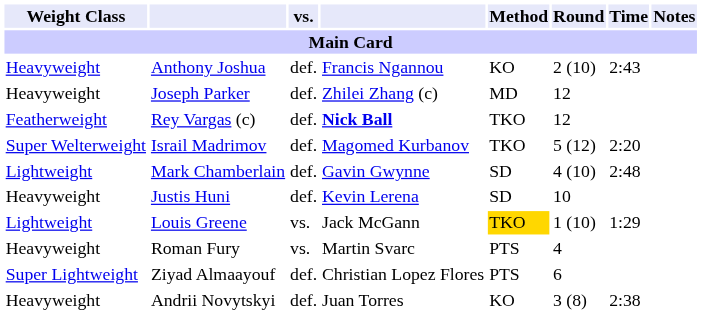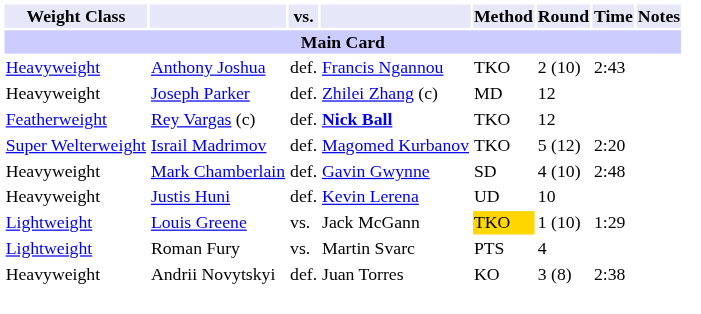Anthony Joshua | Method: KO -> TKO
Mark Chamberlain | Weight Class: Lightweight -> Heavyweight
Justis Huni | Method: SD -> UD
Roman Fury | Weight Class: Heavyweight -> Lightweight
- row: Super Lightweight | Ziyad Almaayouf | def. | Christian Lopez Flores | PTS | 6
